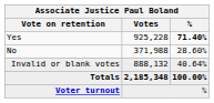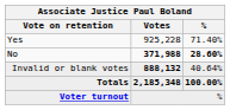Yes | %: bold -> normal
No | Votes: normal -> bold
No | %: normal -> bold
Invalid or blank votes | Votes: normal -> bold
